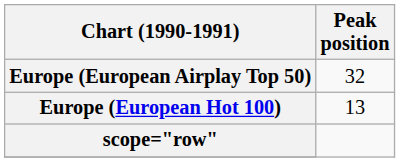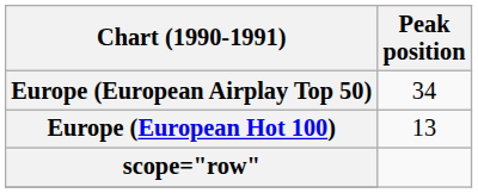Europe (European Airplay Top 50) | Peak position: 32 -> 34
